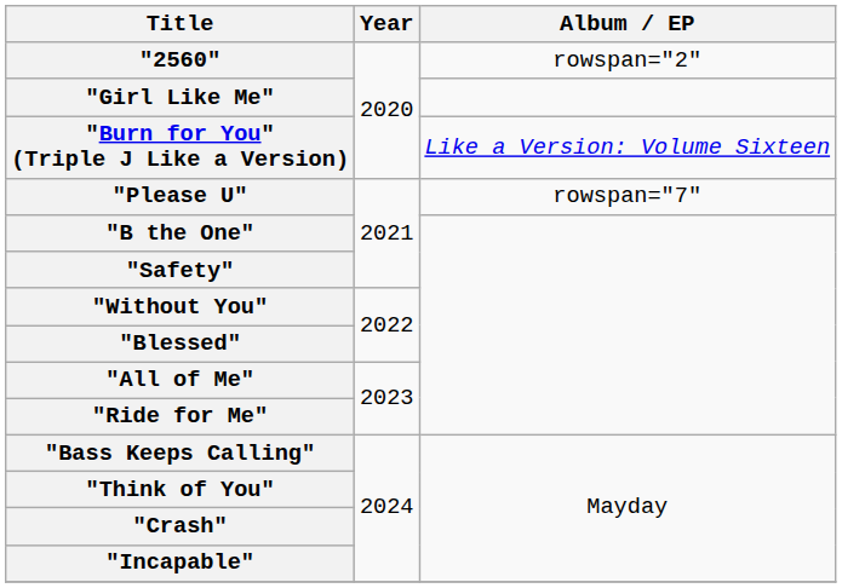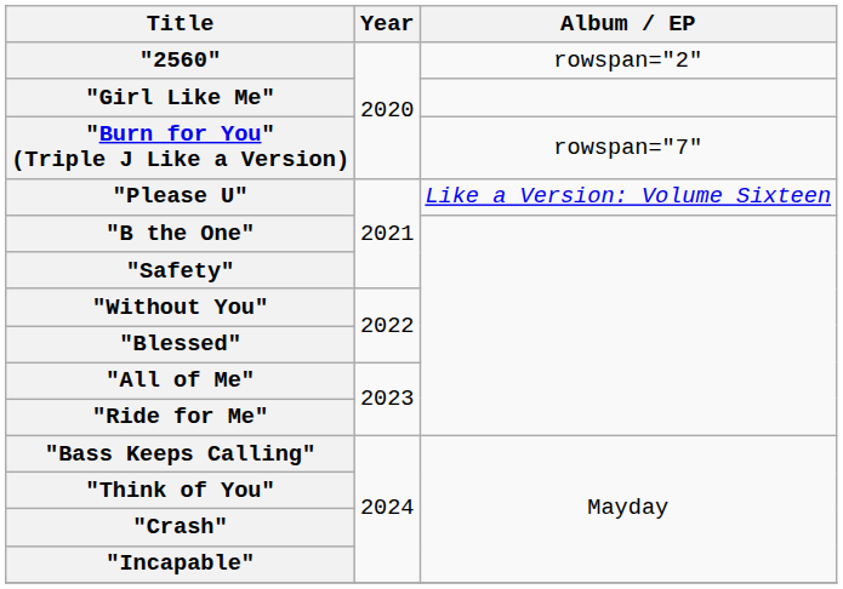"Burn for You" (Triple J Like a Version) | Album / EP: Like a Version: Volume Sixteen -> rowspan="7"
"Please U" | Album / EP: rowspan="7" -> Like a Version: Volume Sixteen
